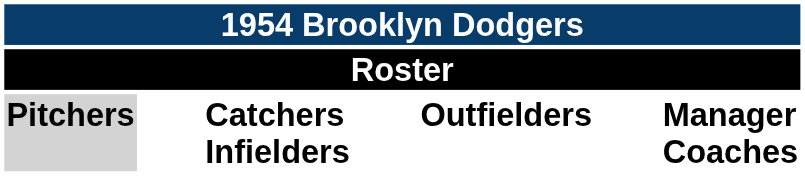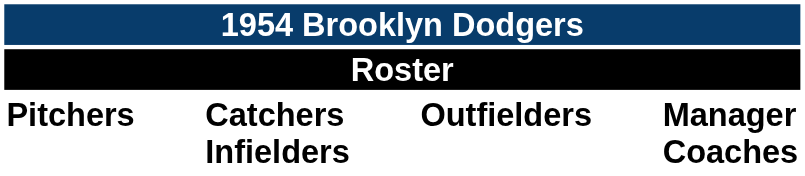Pitchers | column 1: lightgrey background -> no background
